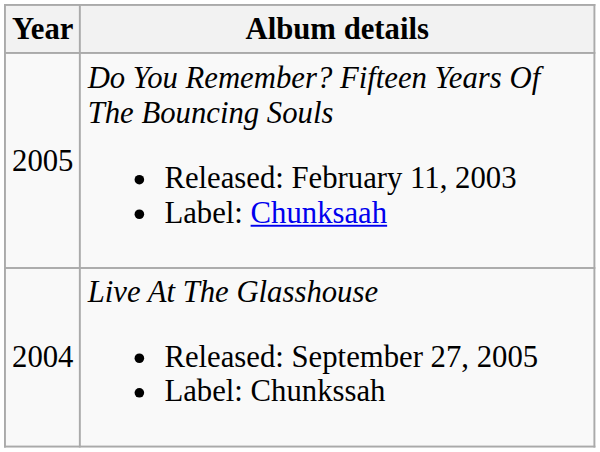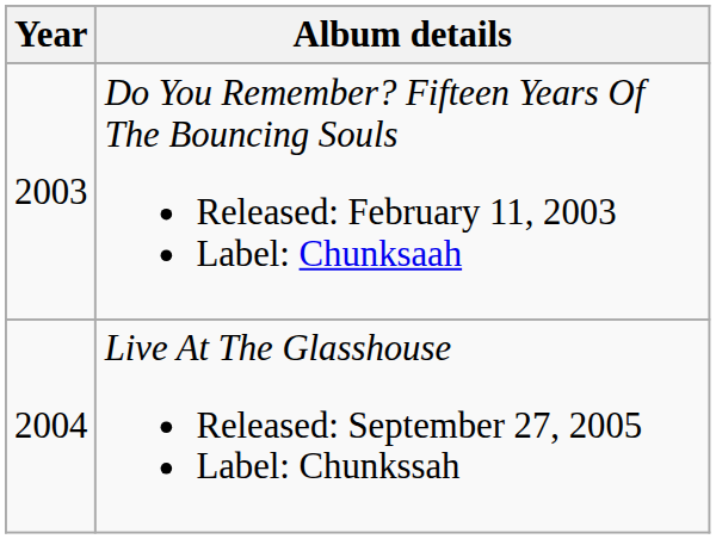row 2 | Year: 2005 -> 2003
